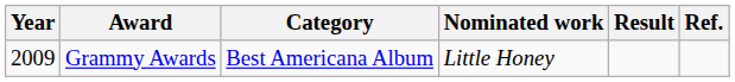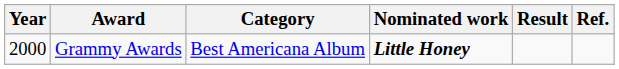Grammy Awards | Year: 2009 -> 2000
Grammy Awards | Nominated work: normal -> bold
